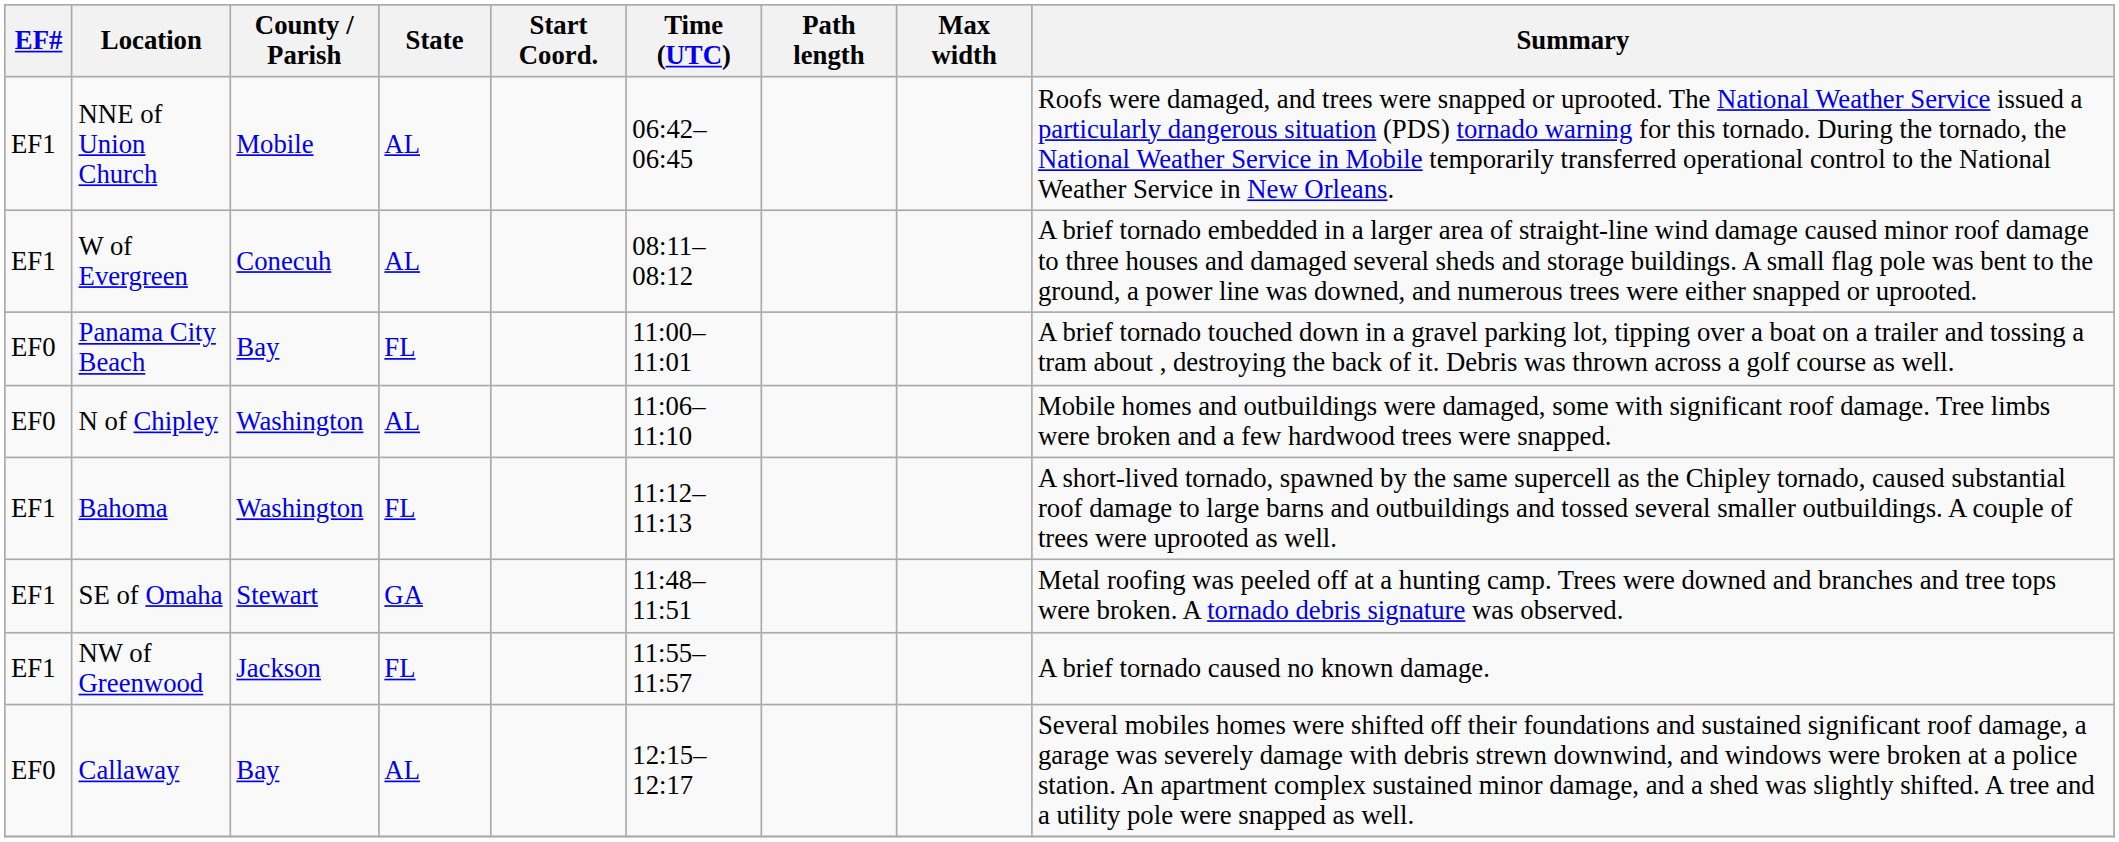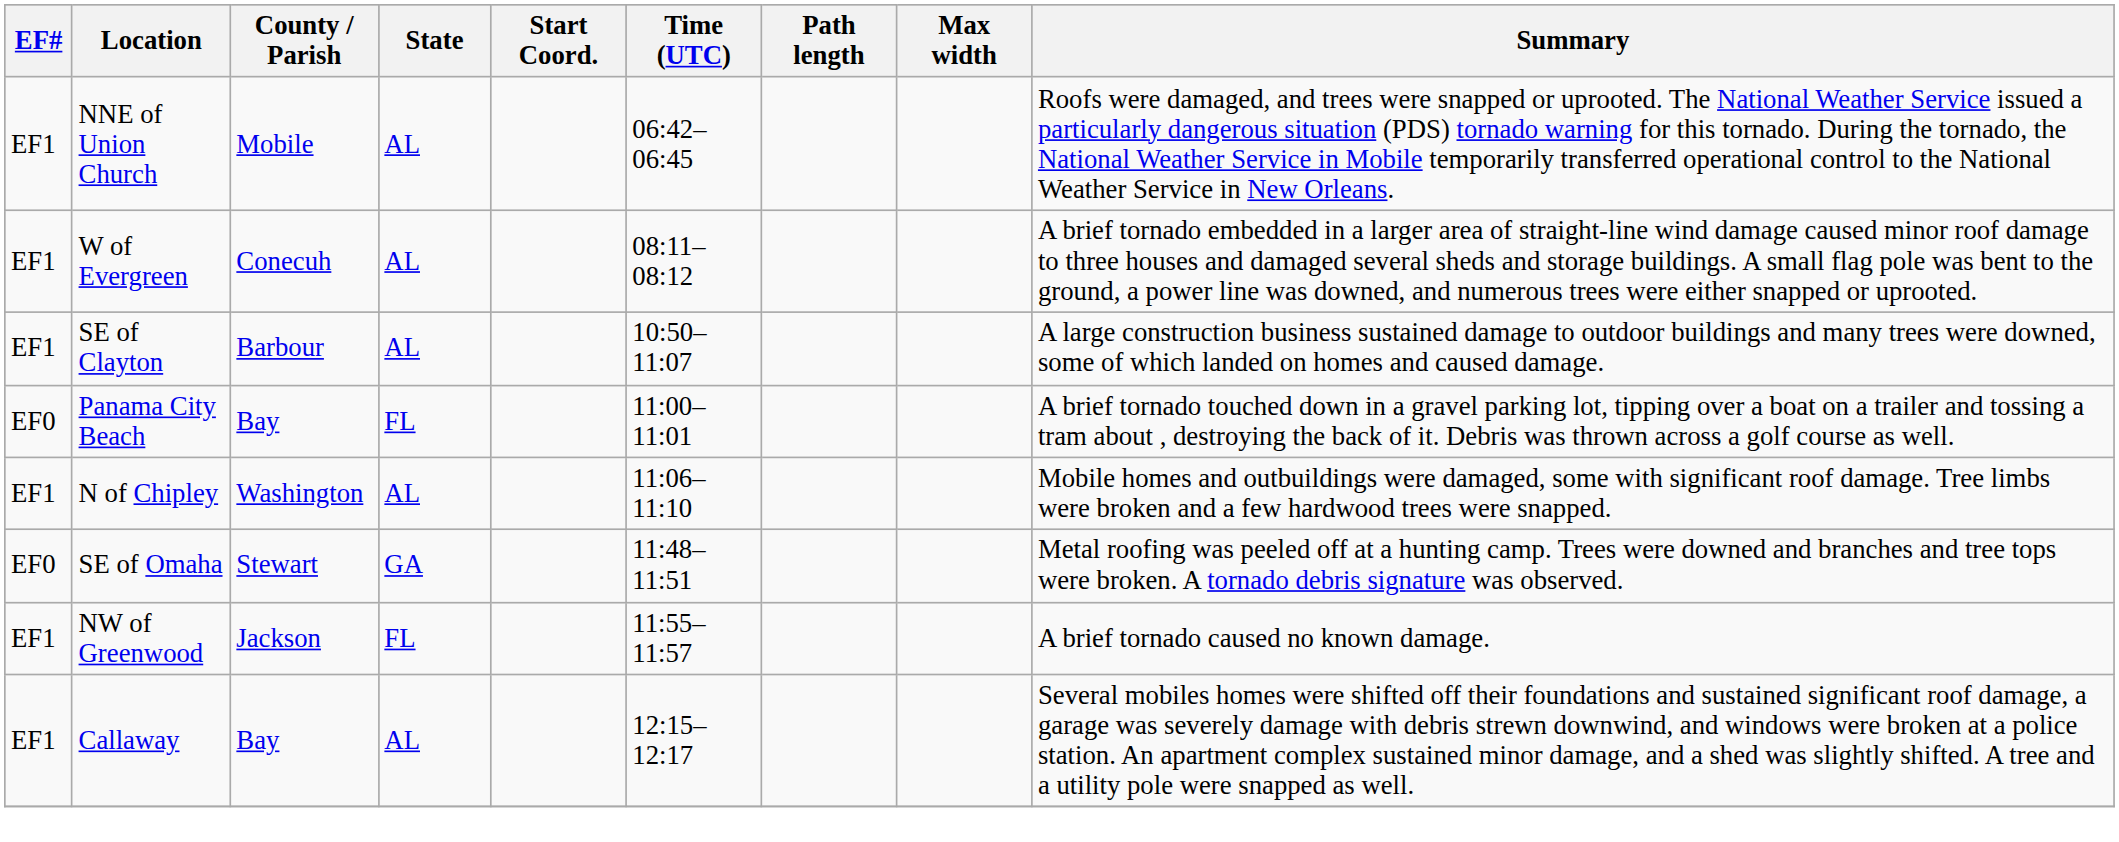+ row: EF1 | SE of Clayton | Barbour | AL | 10:50–11:07 | A large construction business sustained damage to outdoor buildings and many trees were downed, some of which landed on homes and caused damage.
N of Chipley | EF#: EF0 -> EF1
- row: EF1 | Bahoma | Washington | FL | 11:12–11:13 | A short-lived tornado, spawned by the same supercell as the Chipley tornado, caused substantial roof damage to large barns and outbuildings and tossed several smaller outbuildings. A couple of trees were uprooted as well.
SE of Omaha | EF#: EF1 -> EF0
Callaway | EF#: EF0 -> EF1
